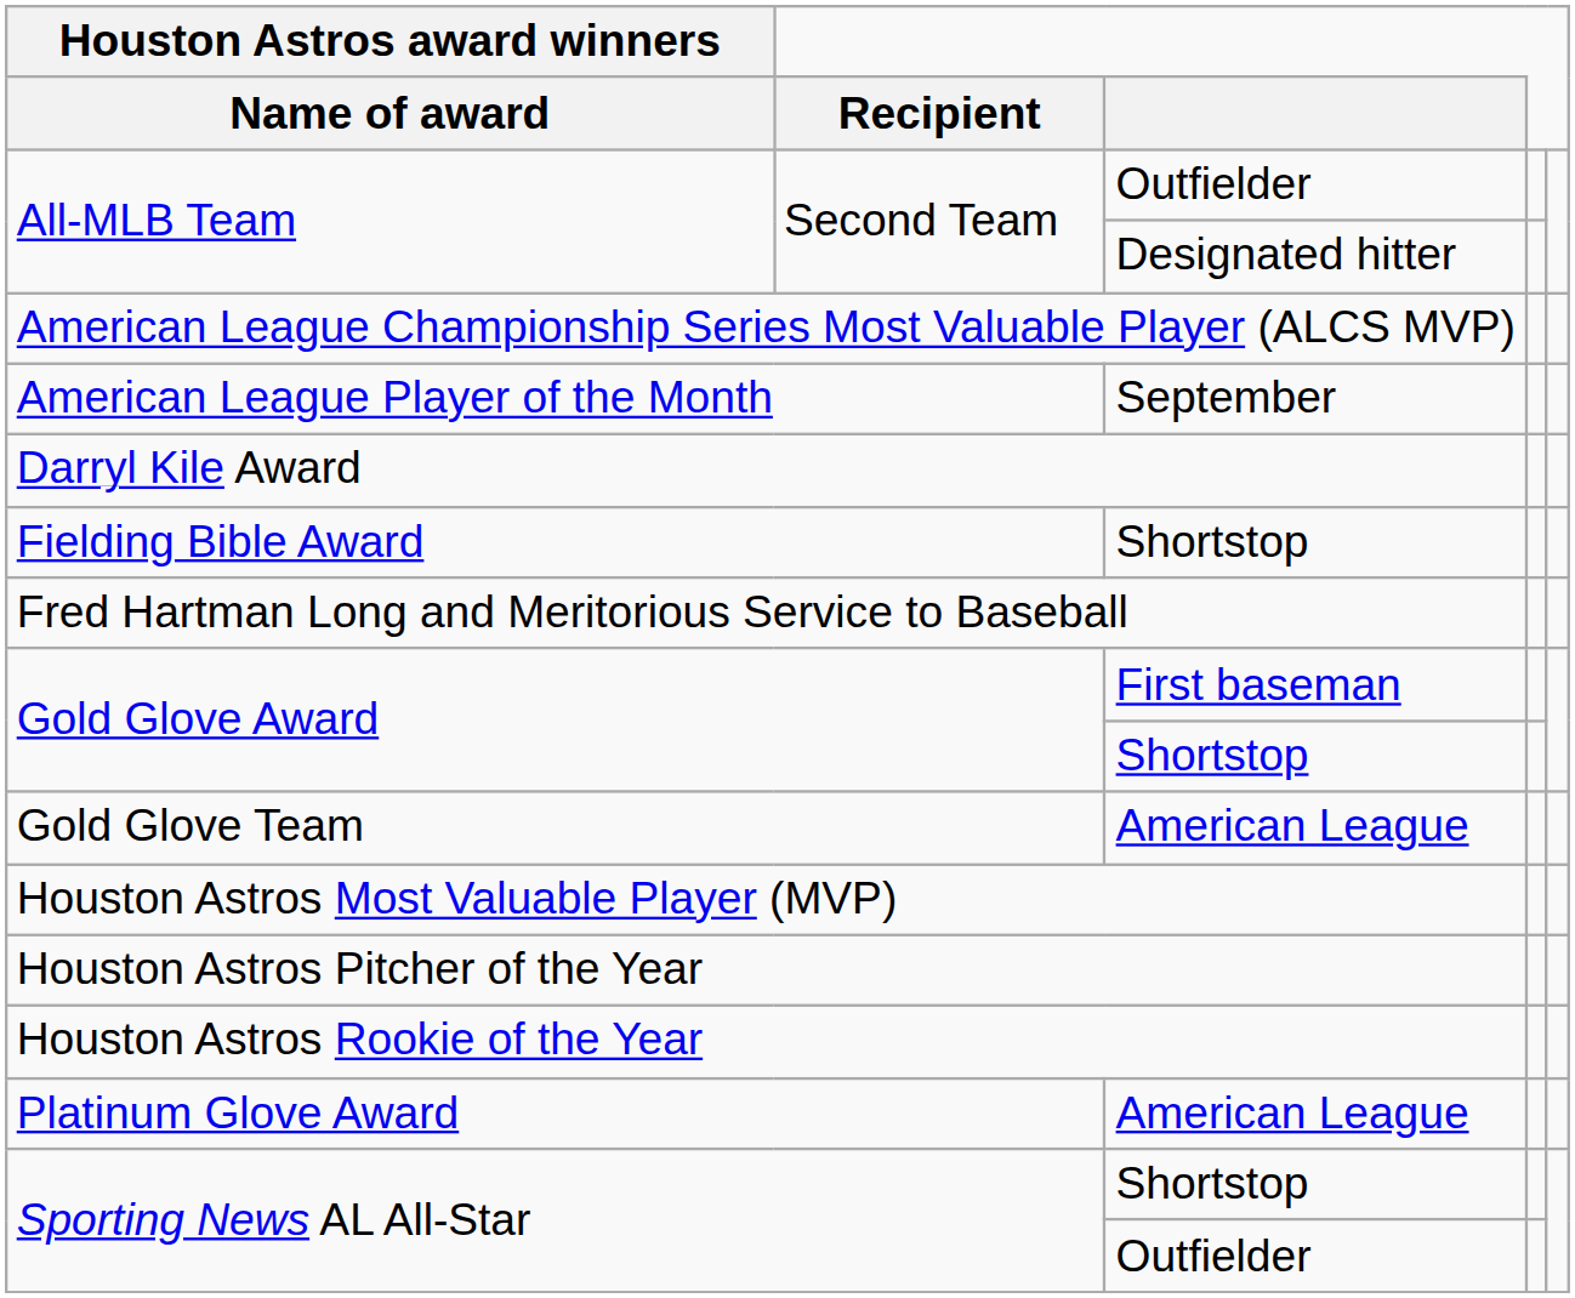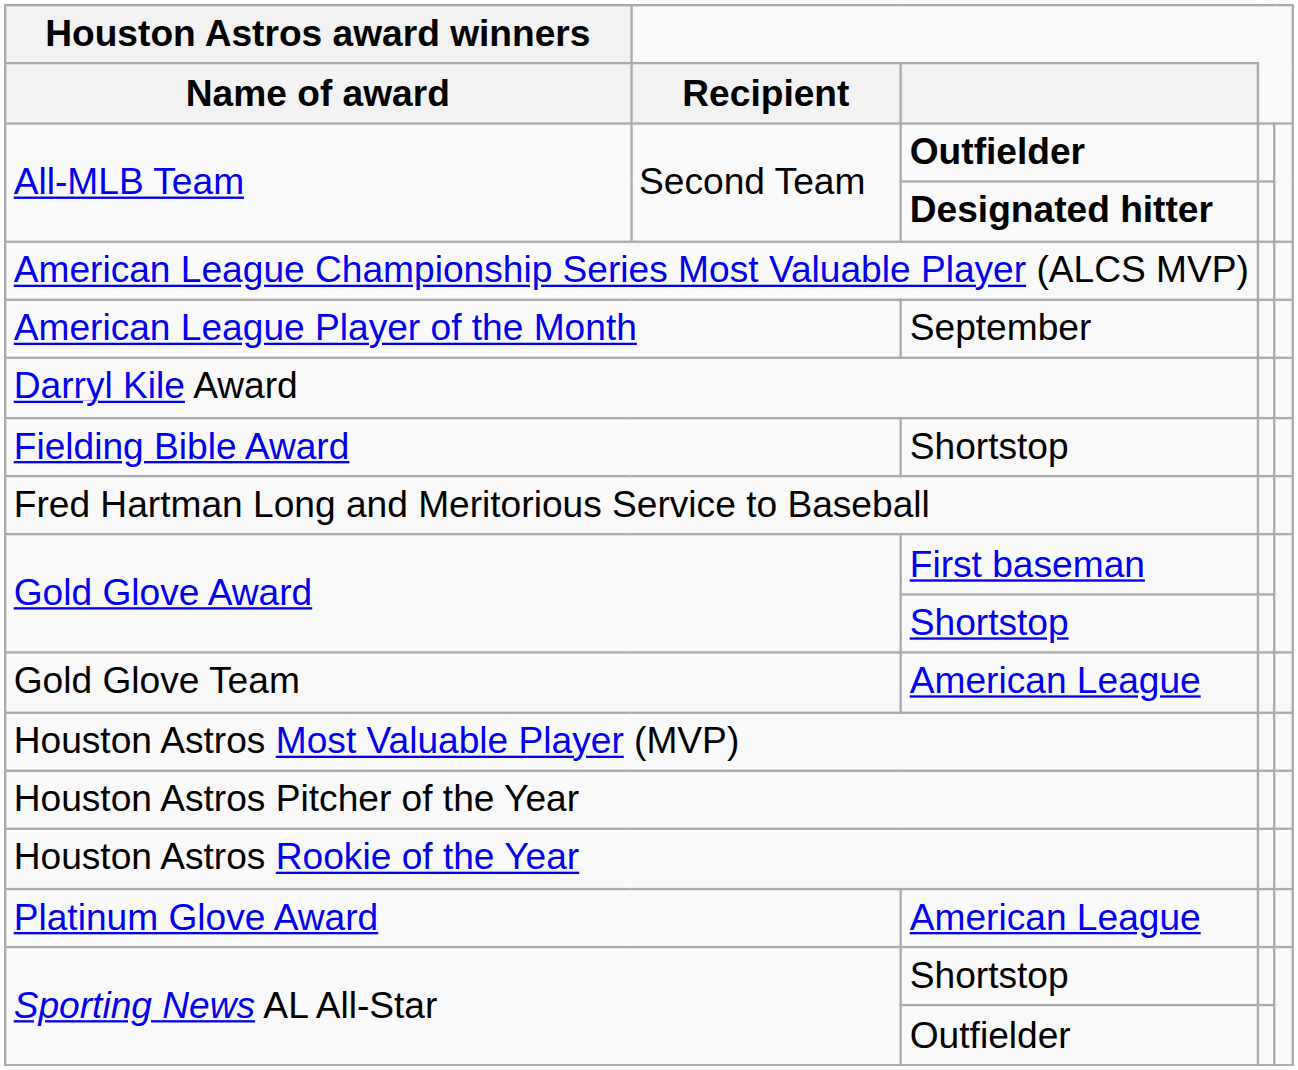All-MLB Team / Outfielder | column 3: normal -> bold
All-MLB Team / Designated hitter | column 3: normal -> bold
